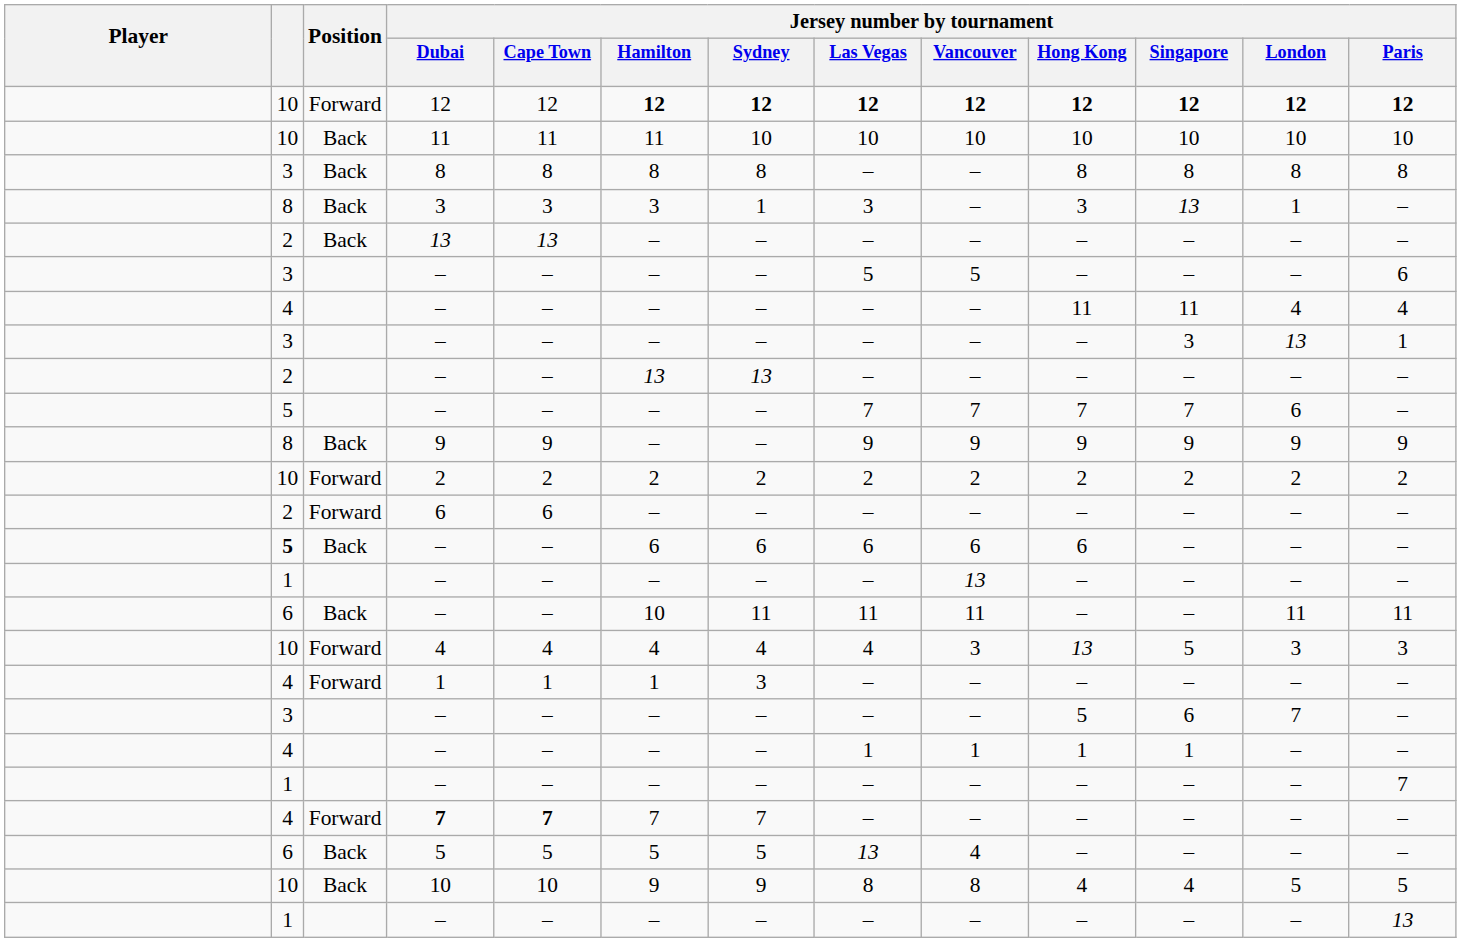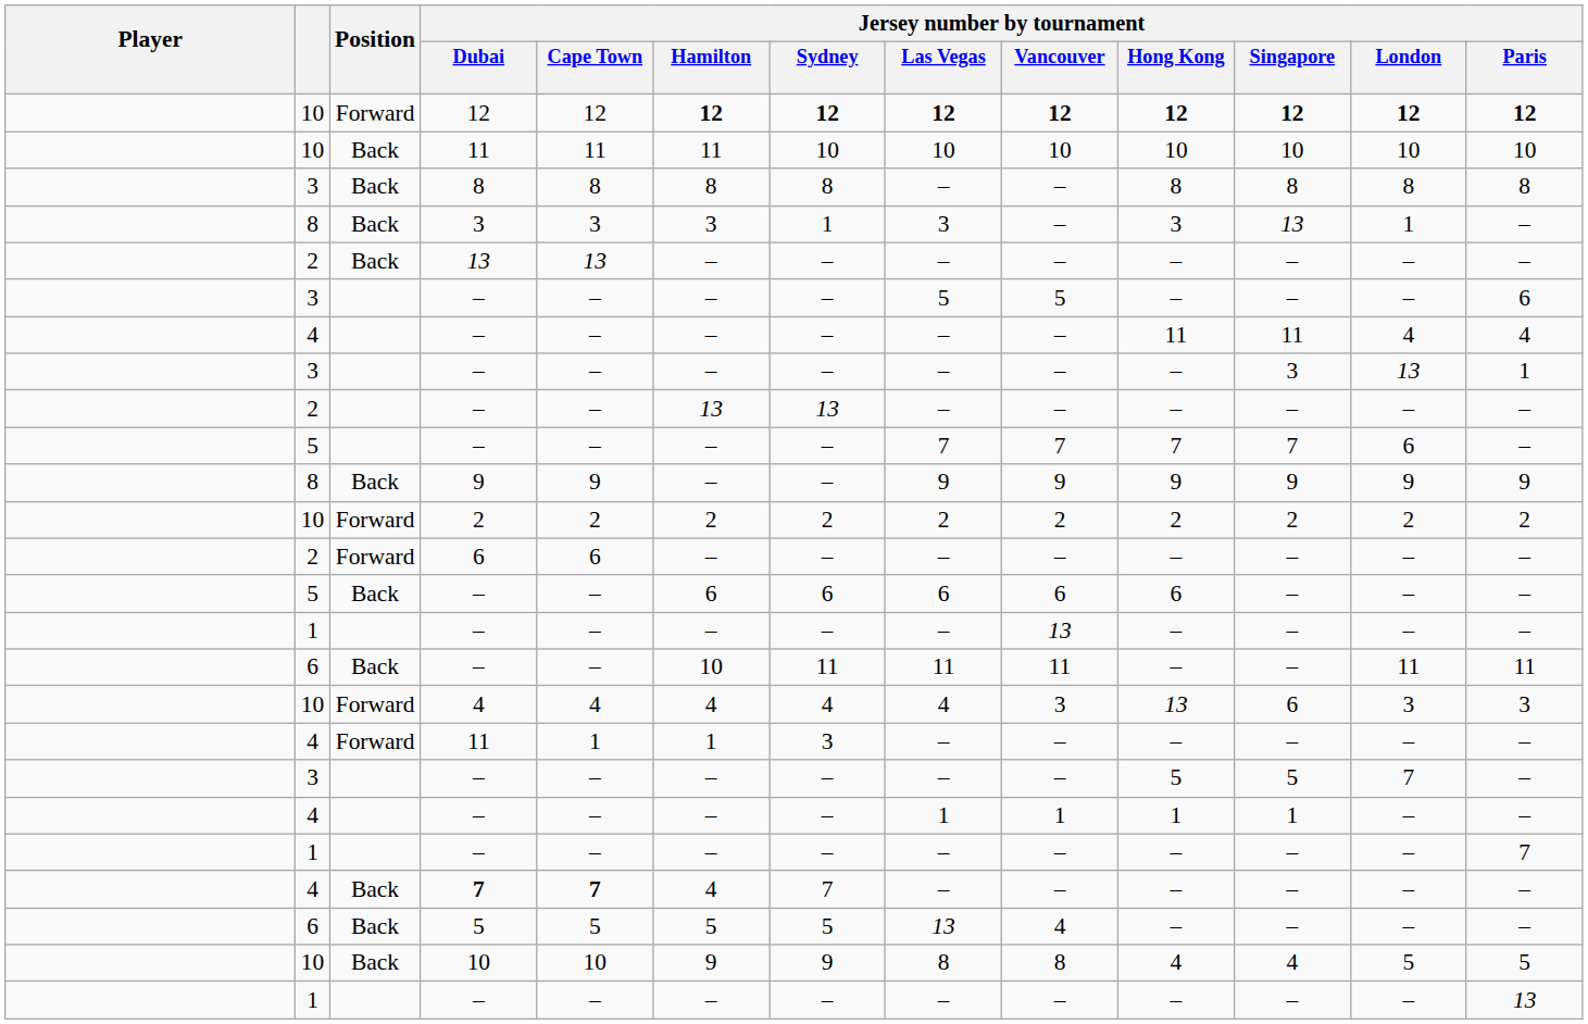row 17 | column 2: bold -> normal
row 20 | Jersey number by tournament / Singapore: 5 -> 6
row 21 | Jersey number by tournament / Dubai: 1 -> 11
row 22 | Jersey number by tournament / Singapore: 6 -> 5
row 25 | Position: Forward -> Back
row 25 | Jersey number by tournament / Hamilton: 7 -> 4
